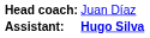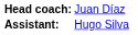Assistant: | column 2: bold -> normal
